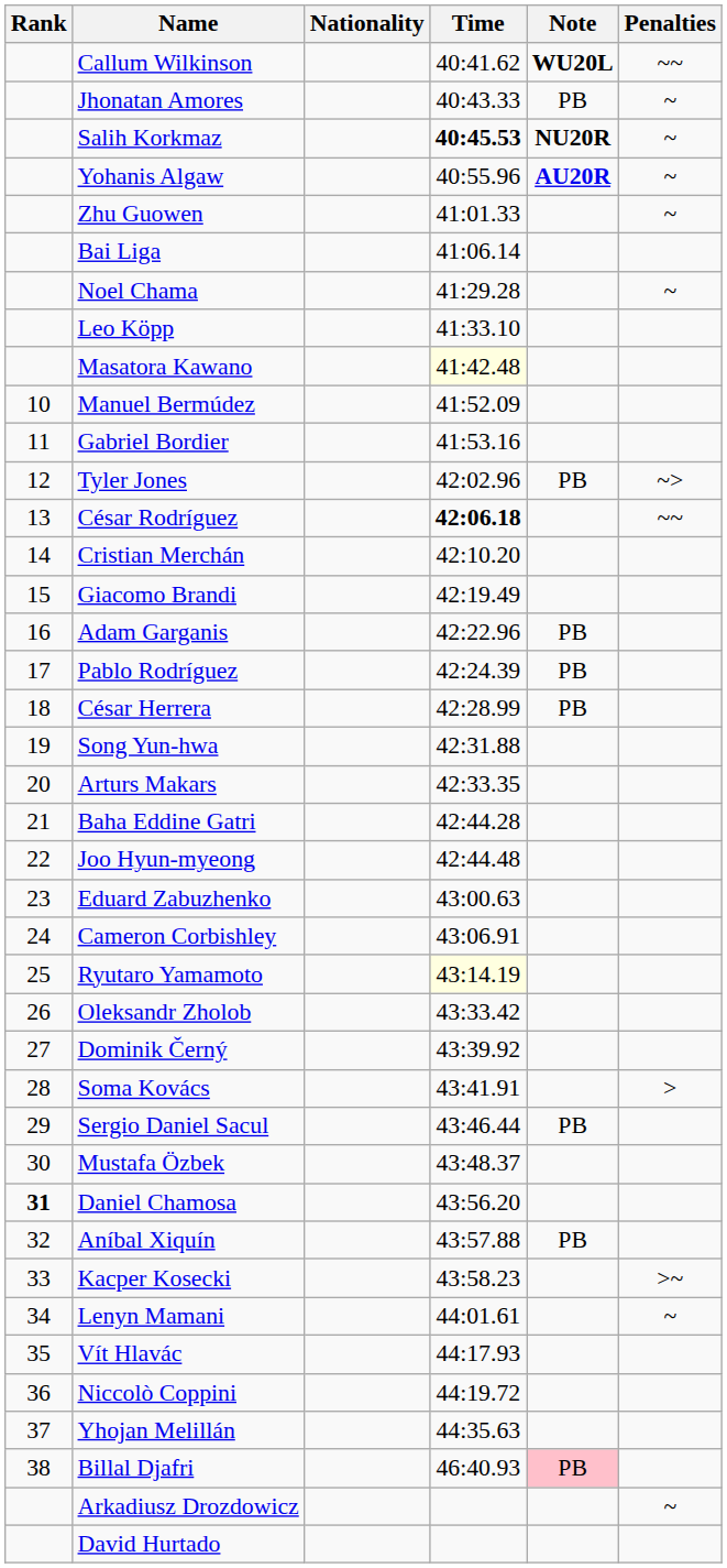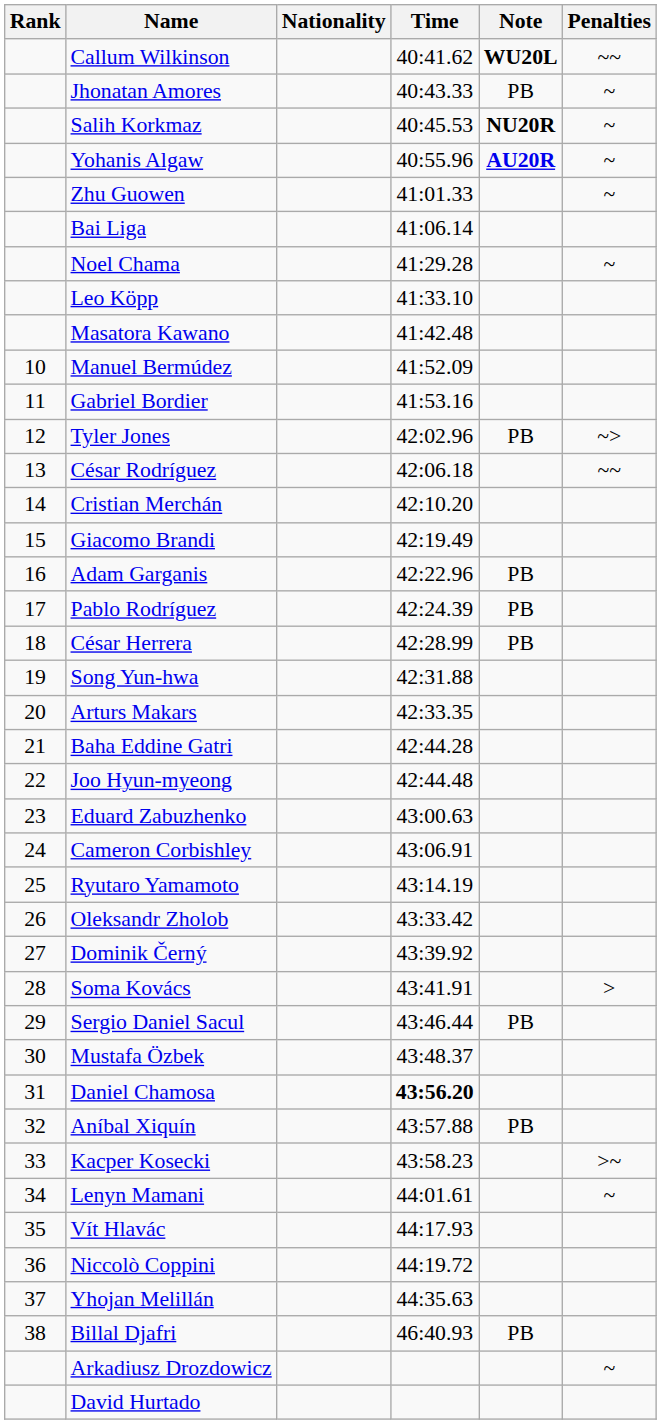Salih Korkmaz | Time: bold -> normal
Masatora Kawano | Time: lightyellow background -> no background
César Rodríguez | Time: bold -> normal
Ryutaro Yamamoto | Time: lightyellow background -> no background
Daniel Chamosa | Rank: bold -> normal
Daniel Chamosa | Time: normal -> bold
Billal Djafri | Note: pink background -> no background
